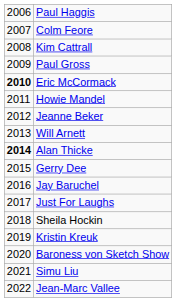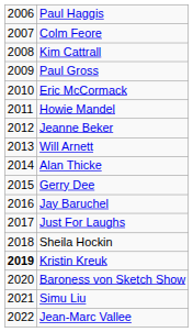Eric McCormack | column 1: bold -> normal
Alan Thicke | column 1: bold -> normal
Kristin Kreuk | column 1: normal -> bold
